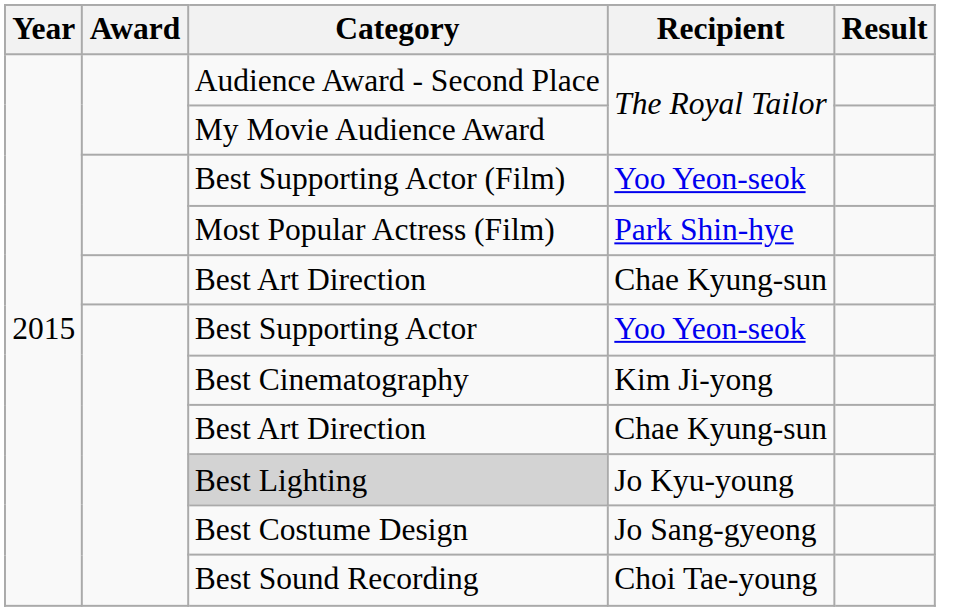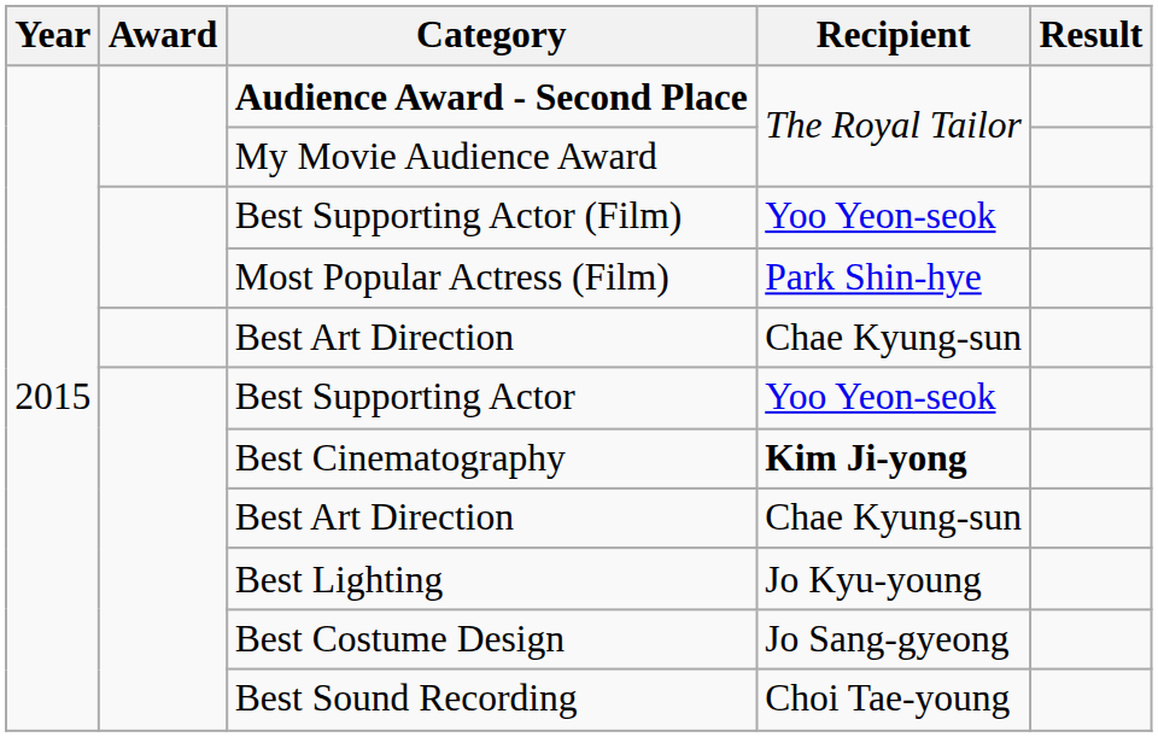Audience Award - Second Place | Category: normal -> bold
Best Cinematography | Recipient: normal -> bold
Best Lighting | Category: lightgrey background -> no background
